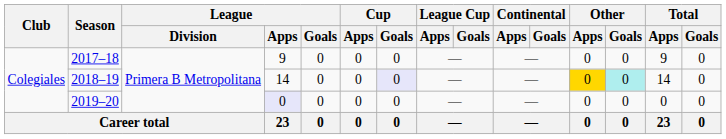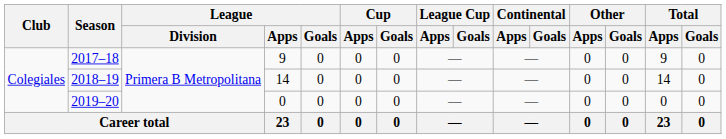2018–19 | Cup / Goals: lavender background -> no background
2018–19 | Other / Apps: gold background -> no background
2018–19 | Other / Goals: paleturquoise background -> no background
2019–20 | League / Apps: lavender background -> no background
